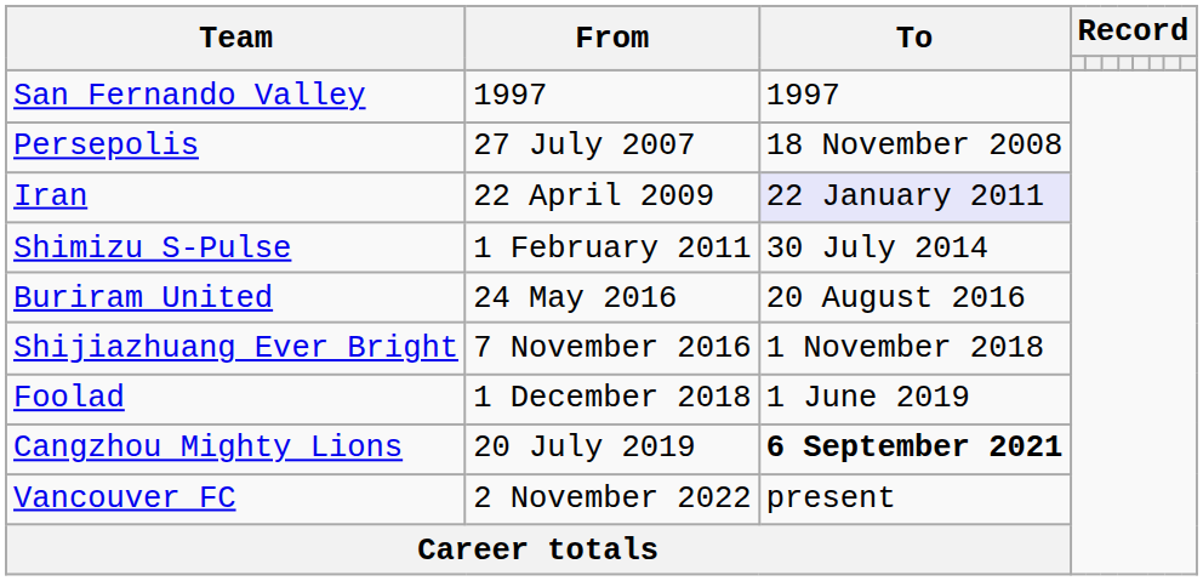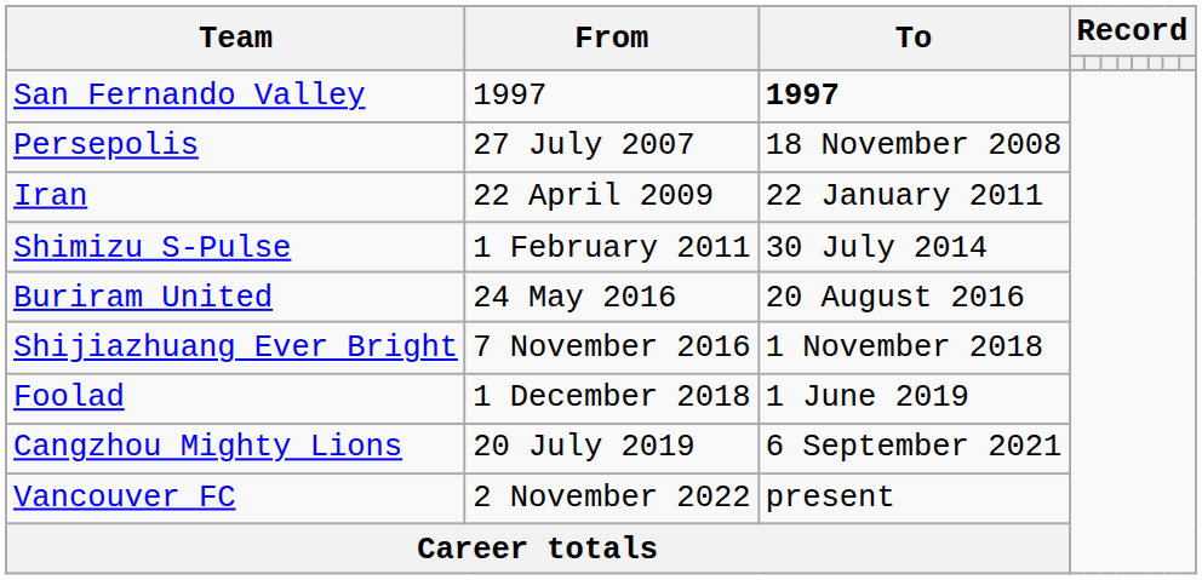San Fernando Valley | To: normal -> bold
Iran | To: lavender background -> no background
Cangzhou Mighty Lions | To: bold -> normal
